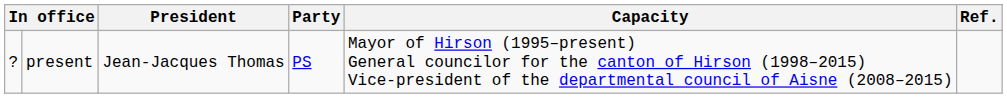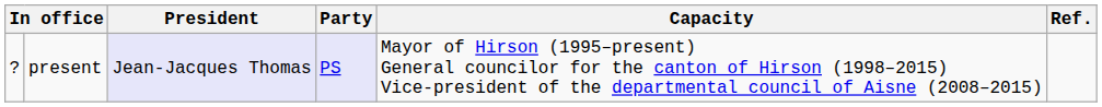present | President: no background -> lavender background
present | Party: no background -> lavender background
